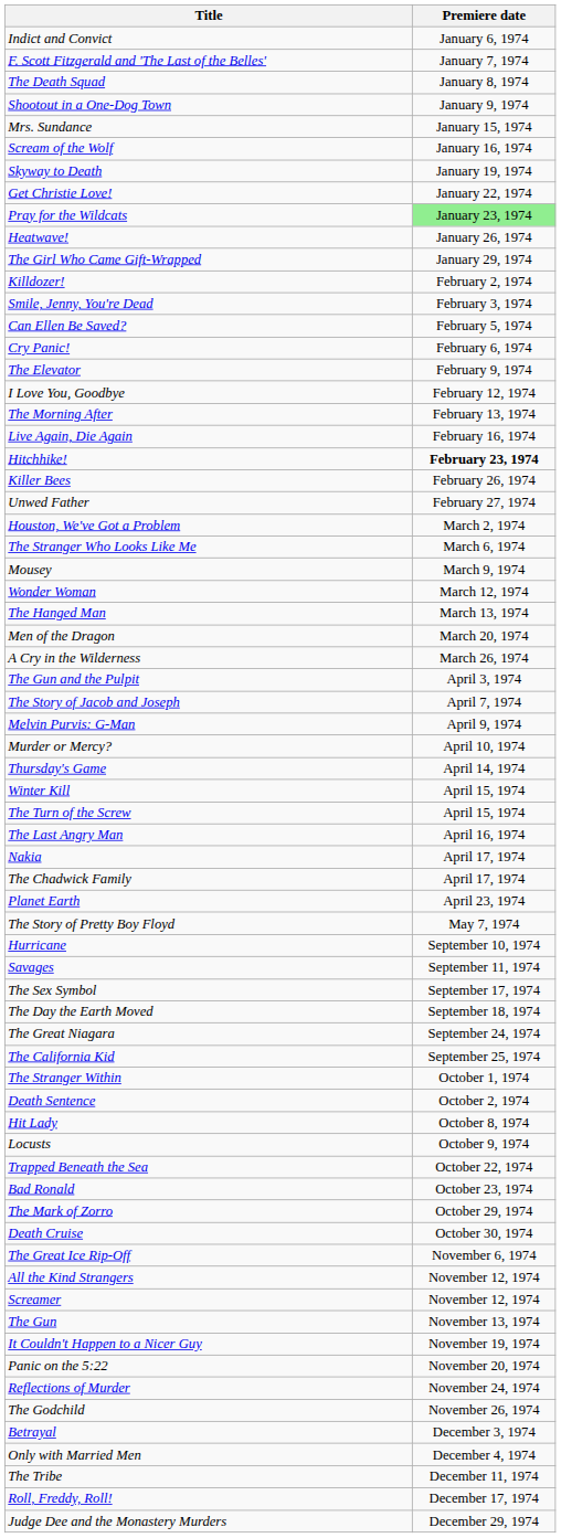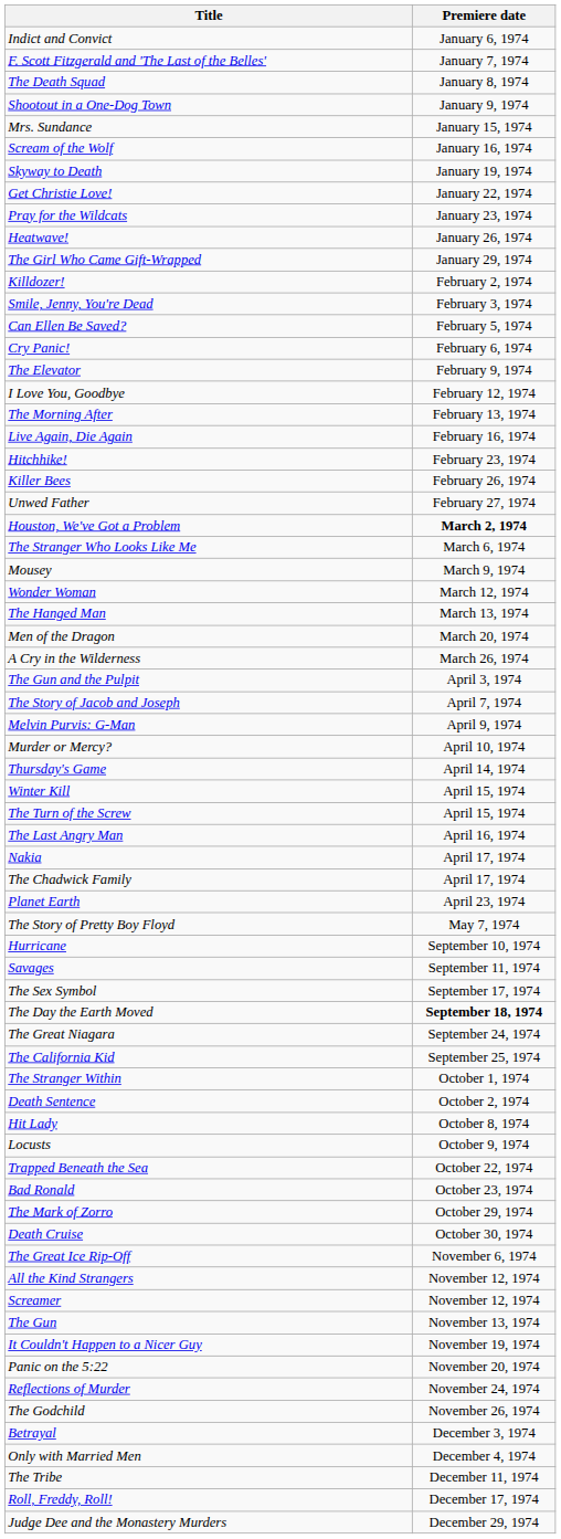Pray for the Wildcats | Premiere date: lightgreen background -> no background
Hitchhike! | Premiere date: bold -> normal
Houston, We've Got a Problem | Premiere date: normal -> bold
The Day the Earth Moved | Premiere date: normal -> bold
